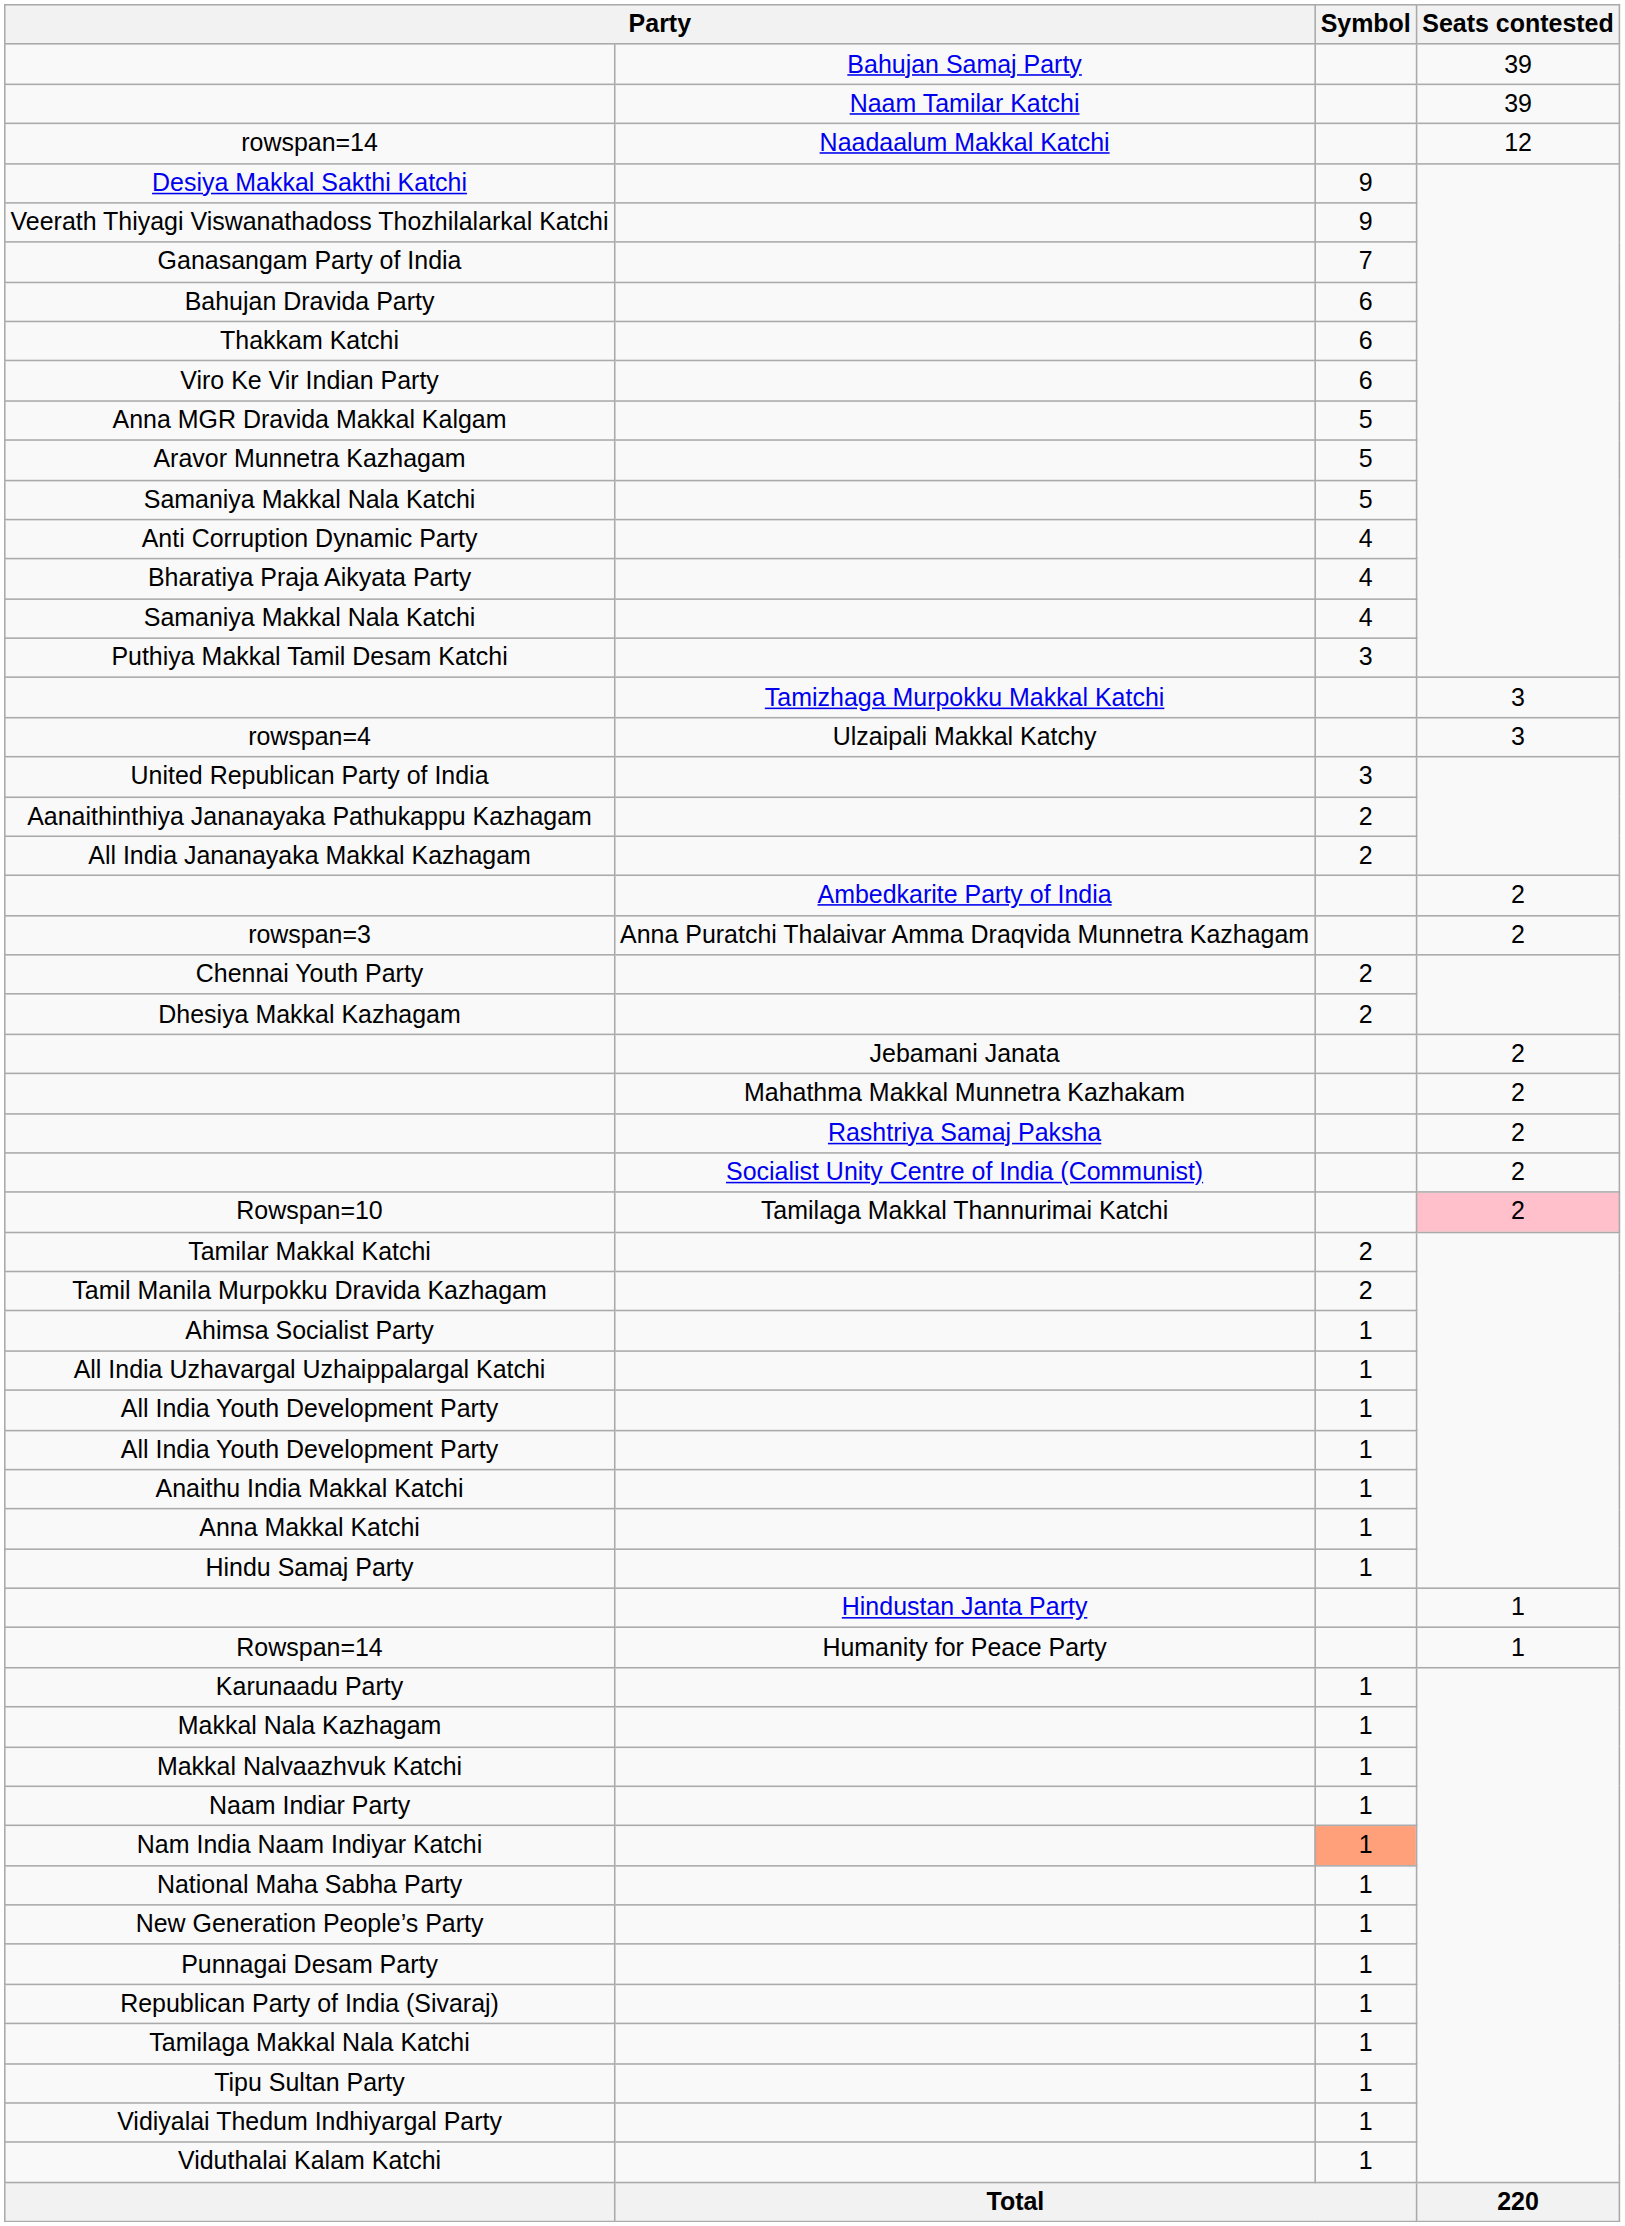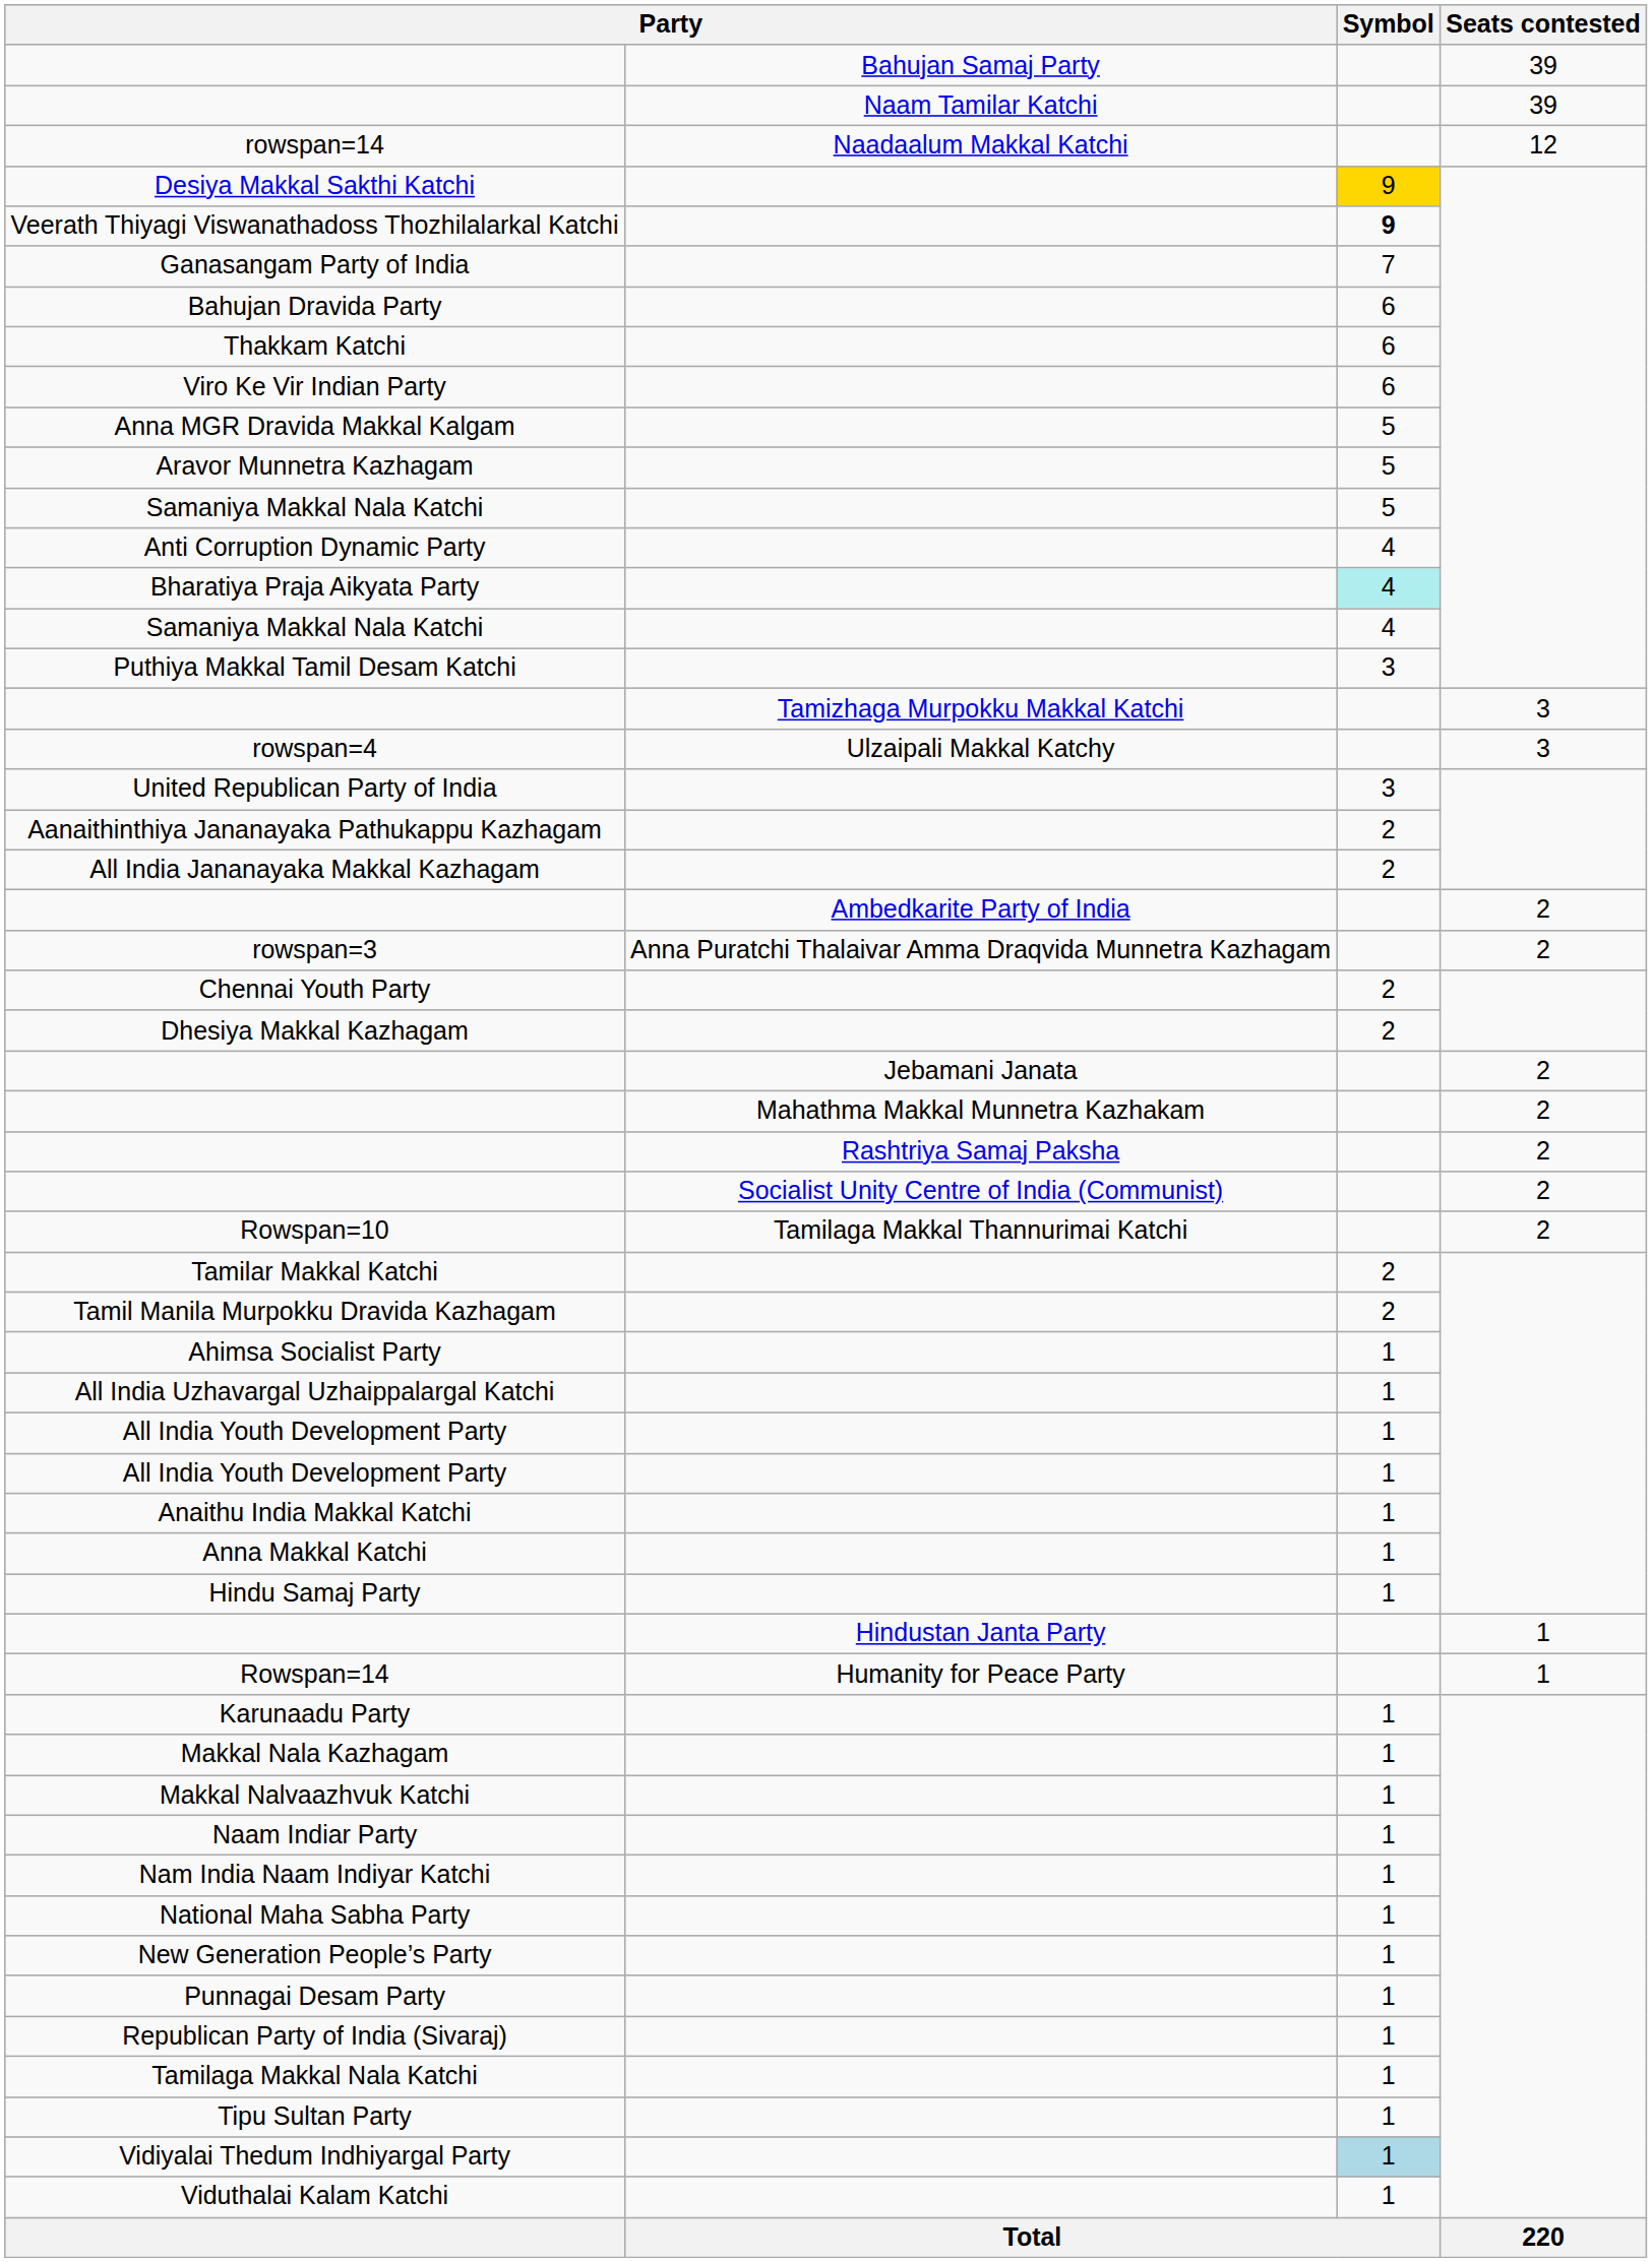Desiya Makkal Sakthi Katchi | Symbol: no background -> gold background
Veerath Thiyagi Viswanathadoss Thozhilalarkal Katchi | Symbol: normal -> bold
Bharatiya Praja Aikyata Party | Symbol: no background -> paleturquoise background
Rowspan=10 | Seats contested: pink background -> no background
Nam India Naam Indiyar Katchi | Symbol: lightsalmon background -> no background
Vidiyalai Thedum Indhiyargal Party | Symbol: no background -> lightblue background
